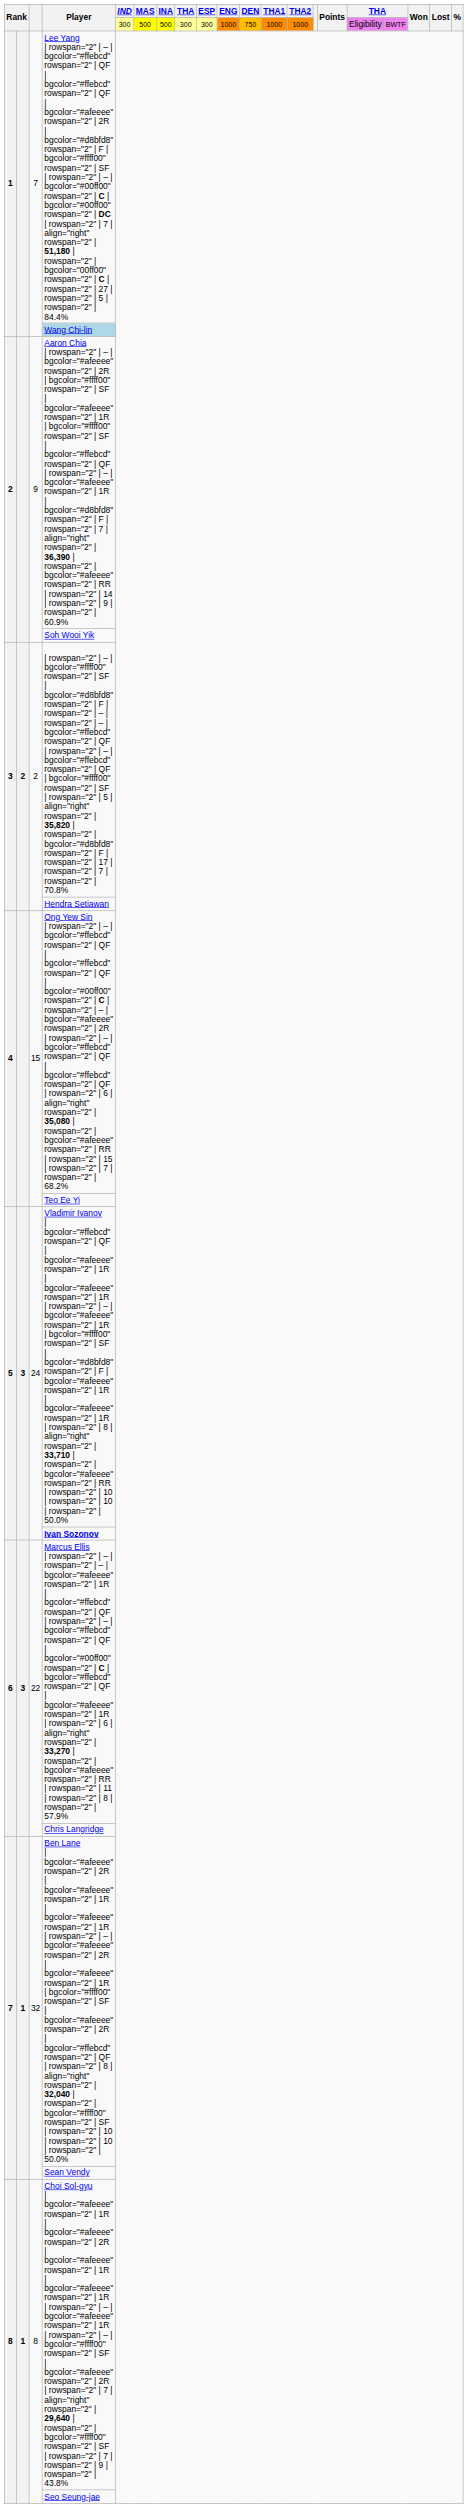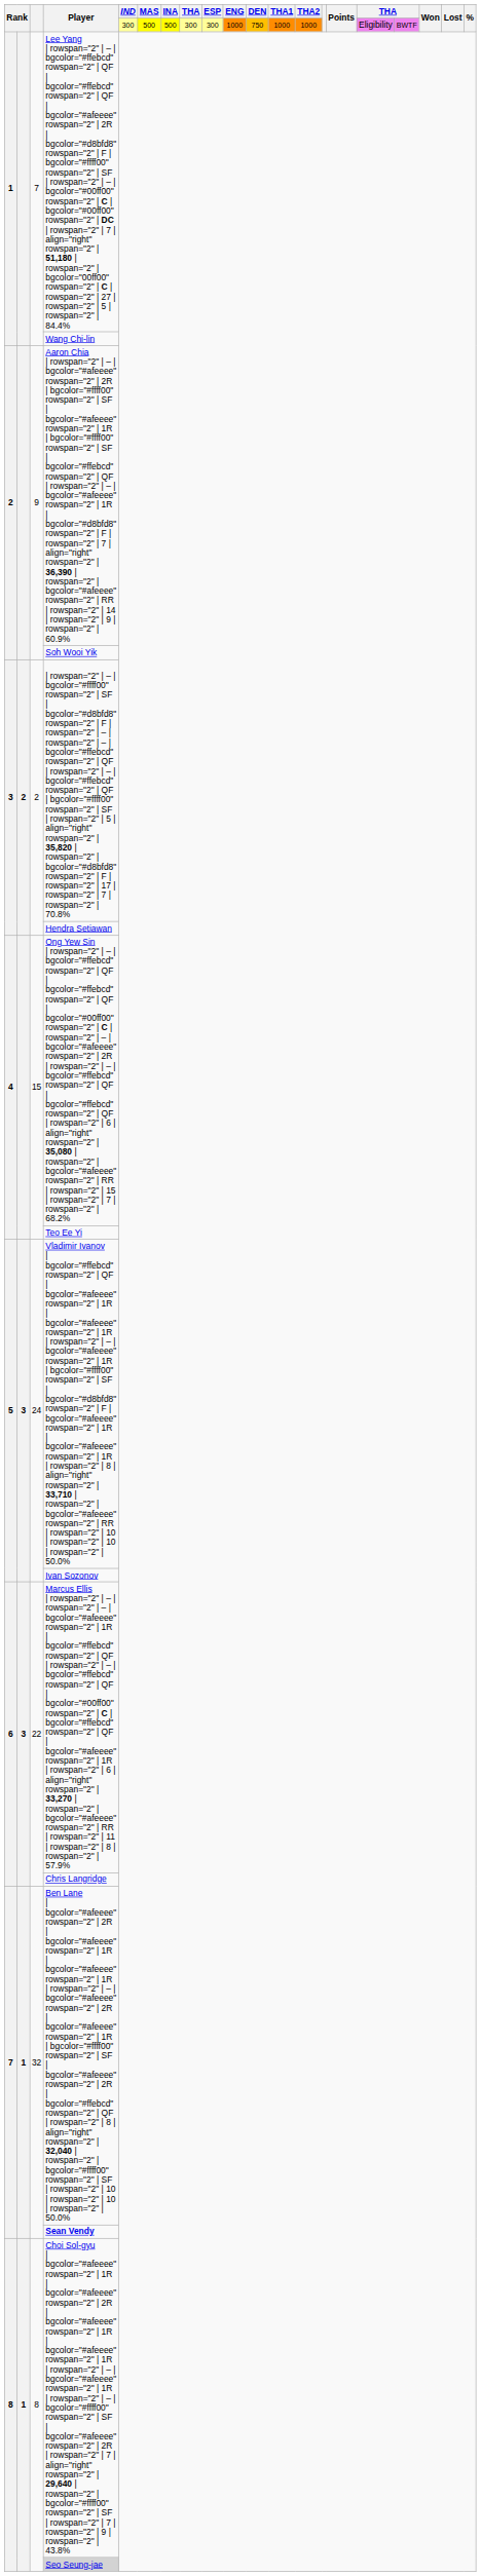Wang Chi-lin | Player: lightblue background -> no background
Ivan Sozonov | Player: bold -> normal
Sean Vendy | Player: normal -> bold
Seo Seung-jae | Player: no background -> lightgrey background
